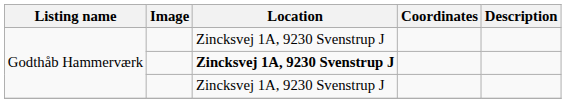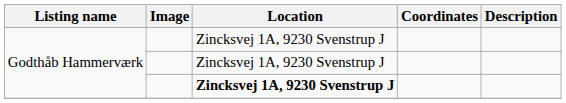row 3 | Location: bold -> normal
row 4 | Location: normal -> bold
